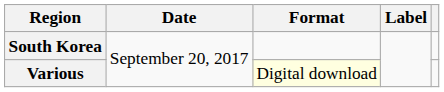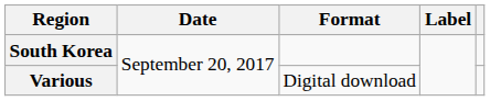Various | Format: lightyellow background -> no background
